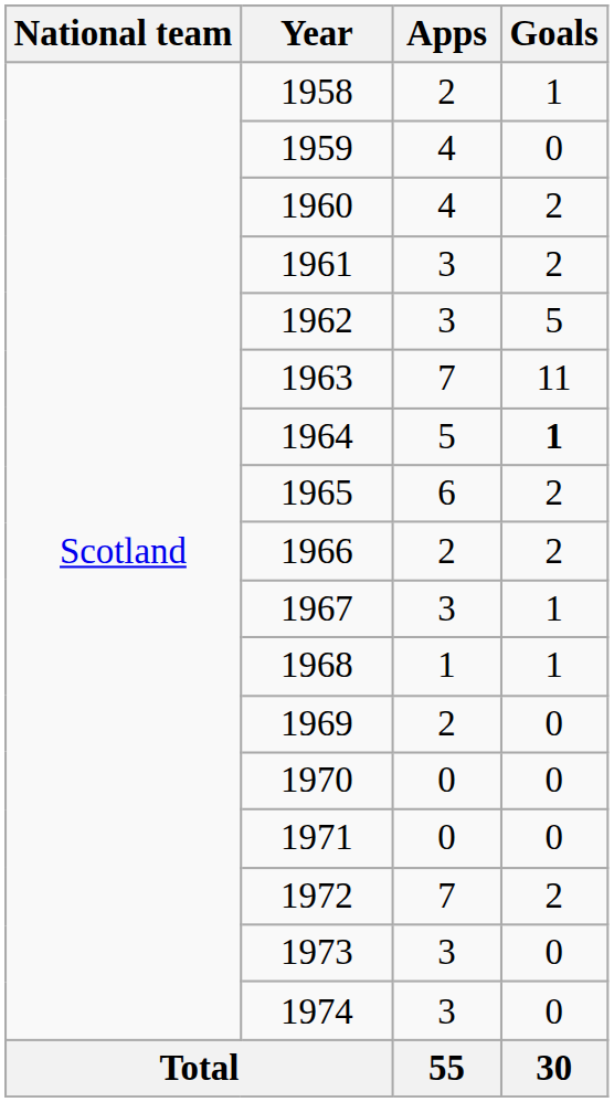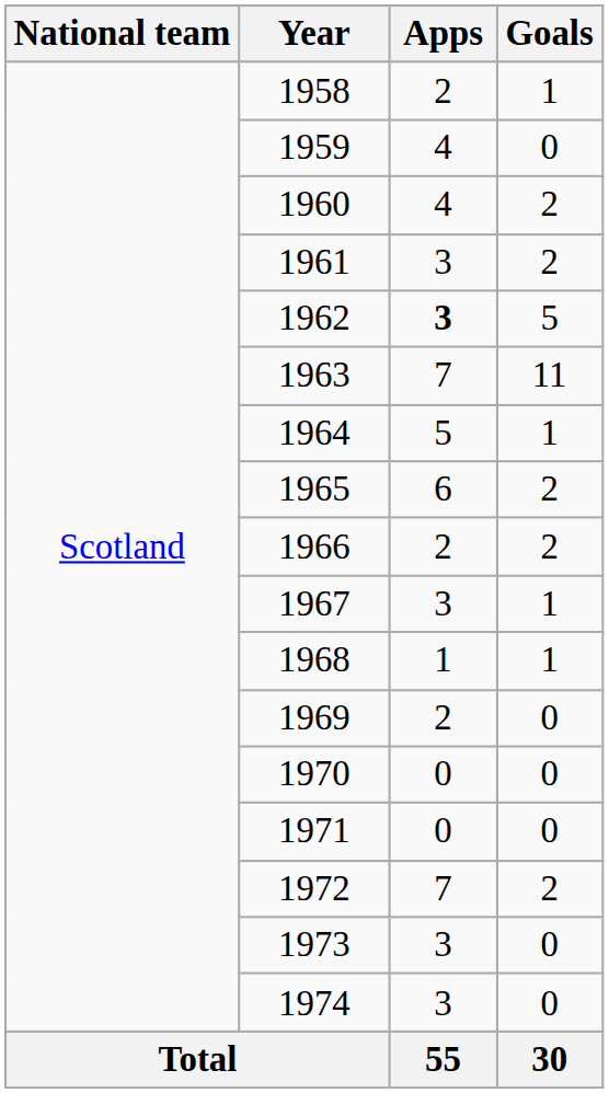1962 | Apps: normal -> bold
1964 | Goals: bold -> normal
